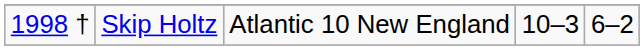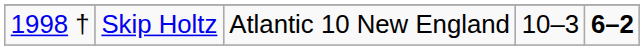Skip Holtz | column 5: normal -> bold
